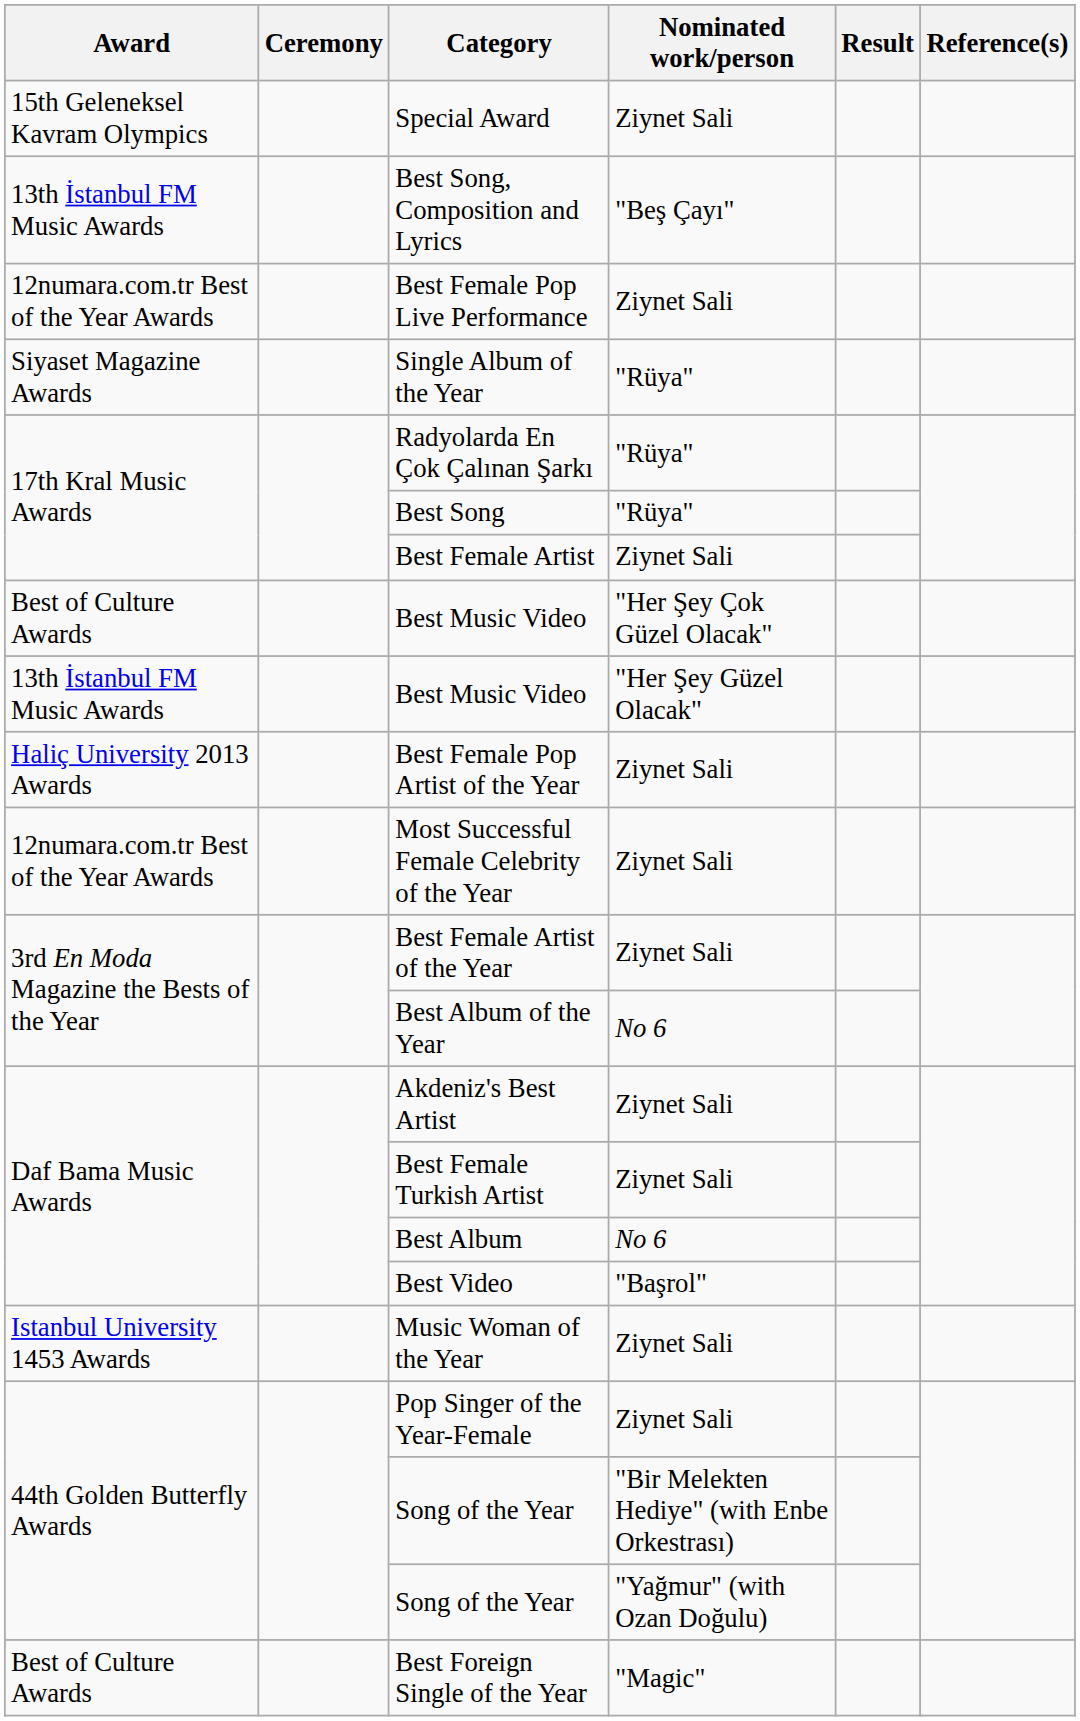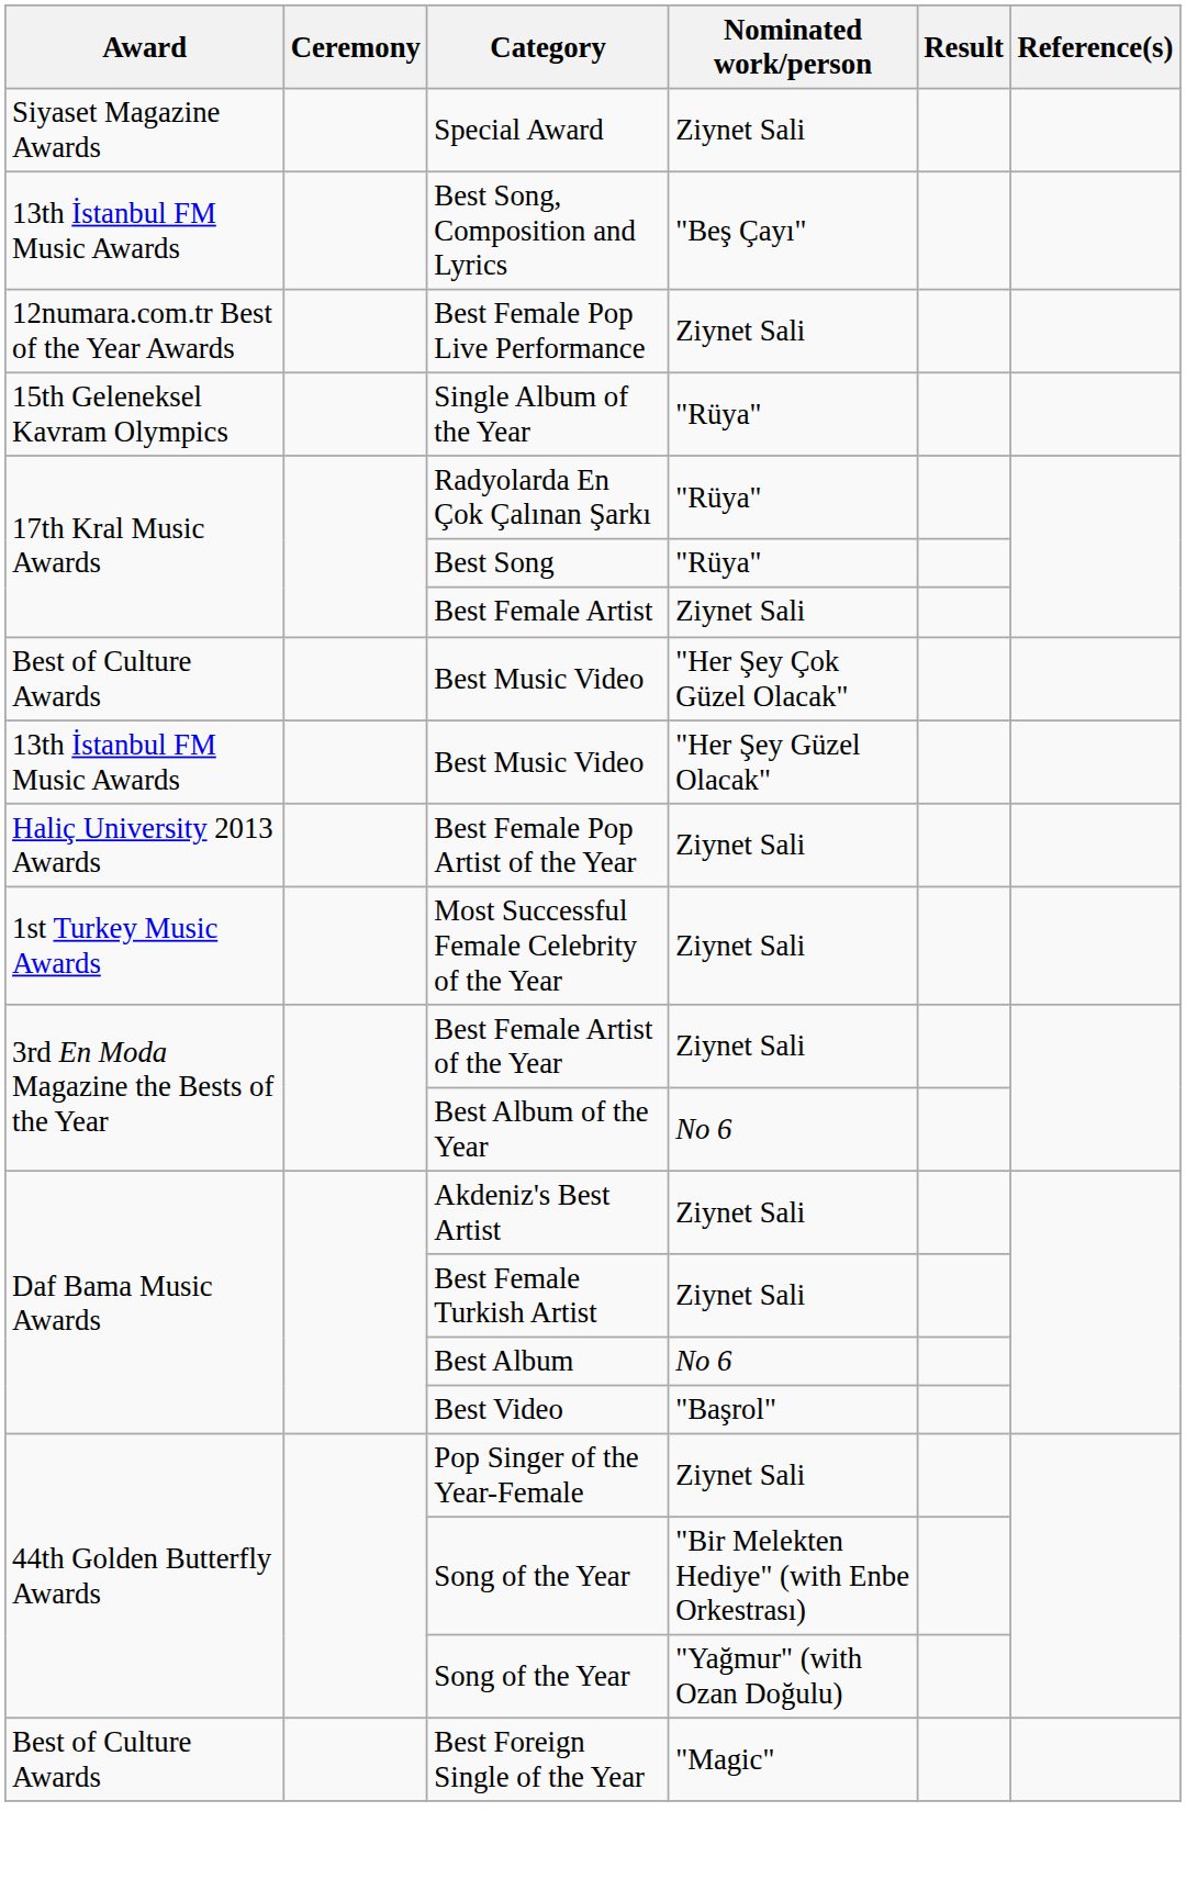Special Award | Award: 15th Geleneksel Kavram Olympics -> Siyaset Magazine Awards
Single Album of the Year | Award: Siyaset Magazine Awards -> 15th Geleneksel Kavram Olympics
Most Successful Female Celebrity of the Year | Award: 12numara.com.tr Best of the Year Awards -> 1st Turkey Music Awards
- row: Istanbul University 1453 Awards | Music Woman of the Year | Ziynet Sali
